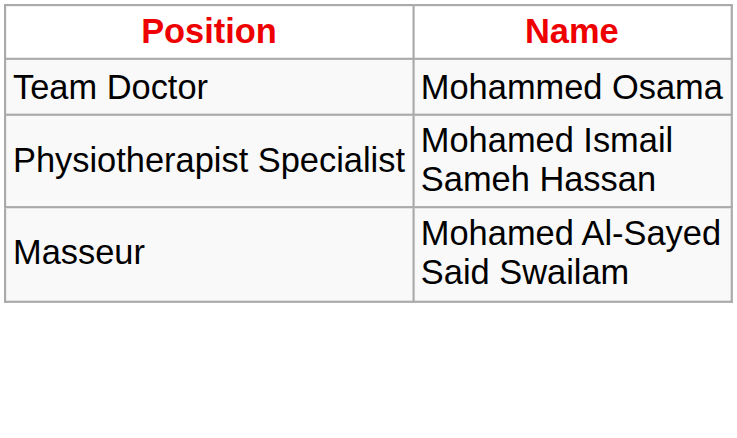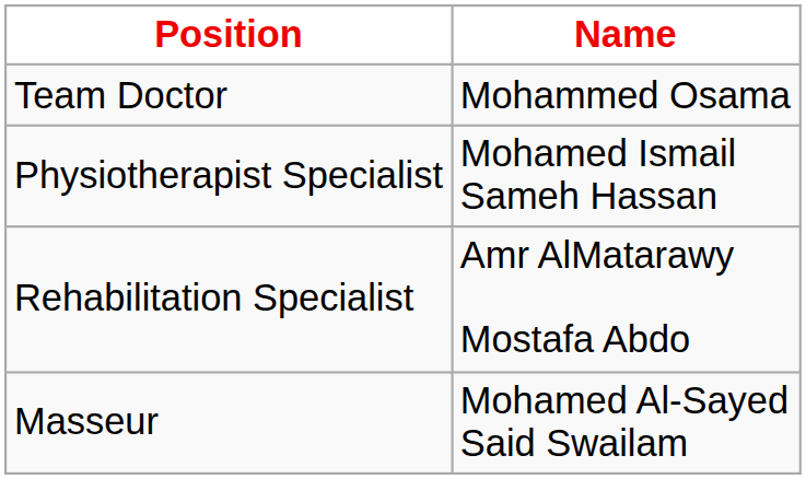+ row: Rehabilitation Specialist | Amr AlMatarawy Mostafa Abdo
